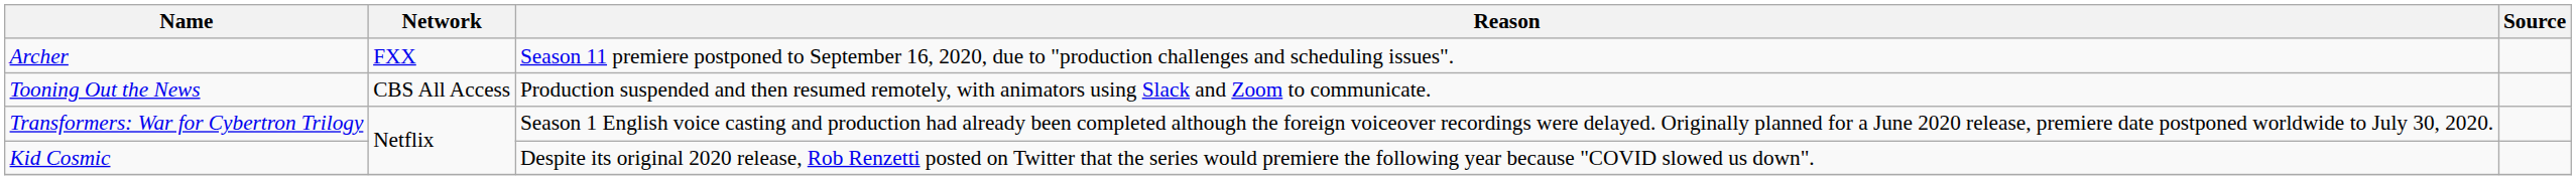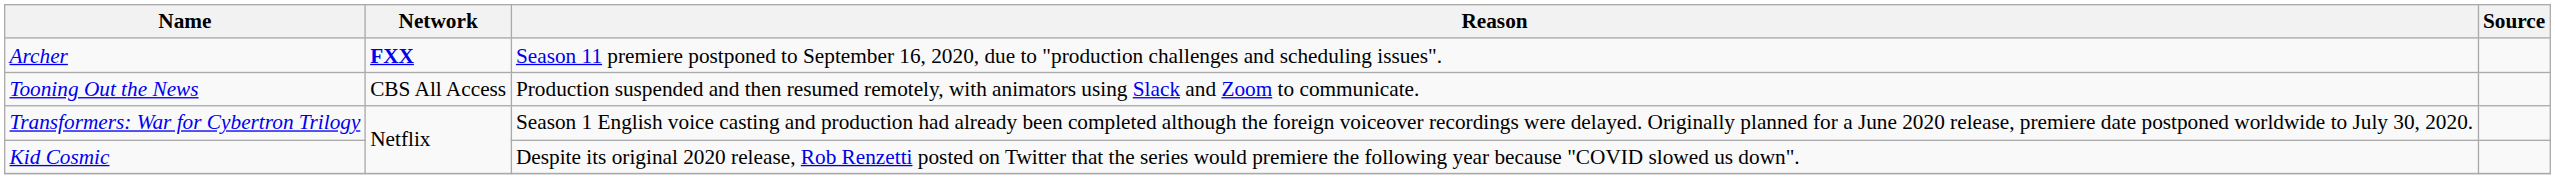Archer | Network: normal -> bold
